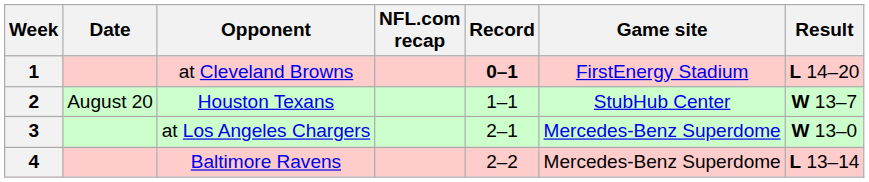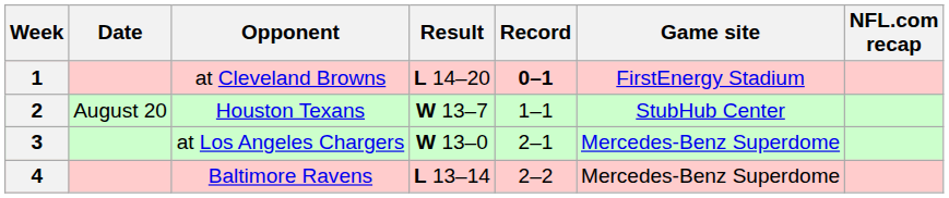columns swapped: Result <-> NFL.com recap
